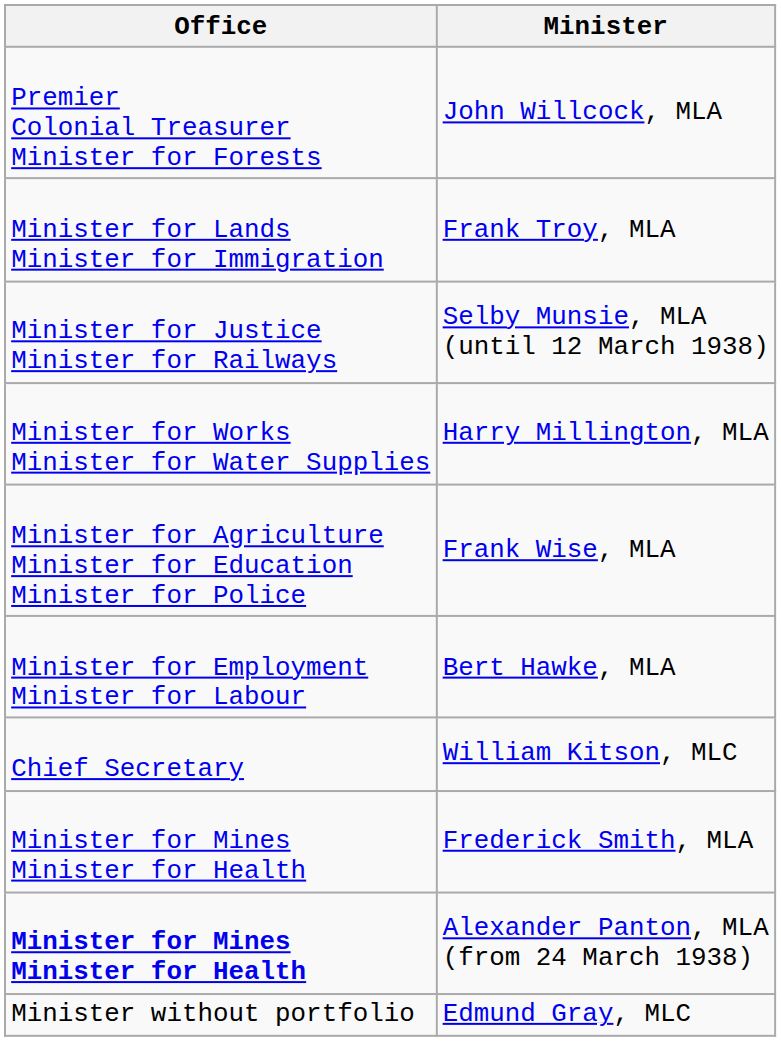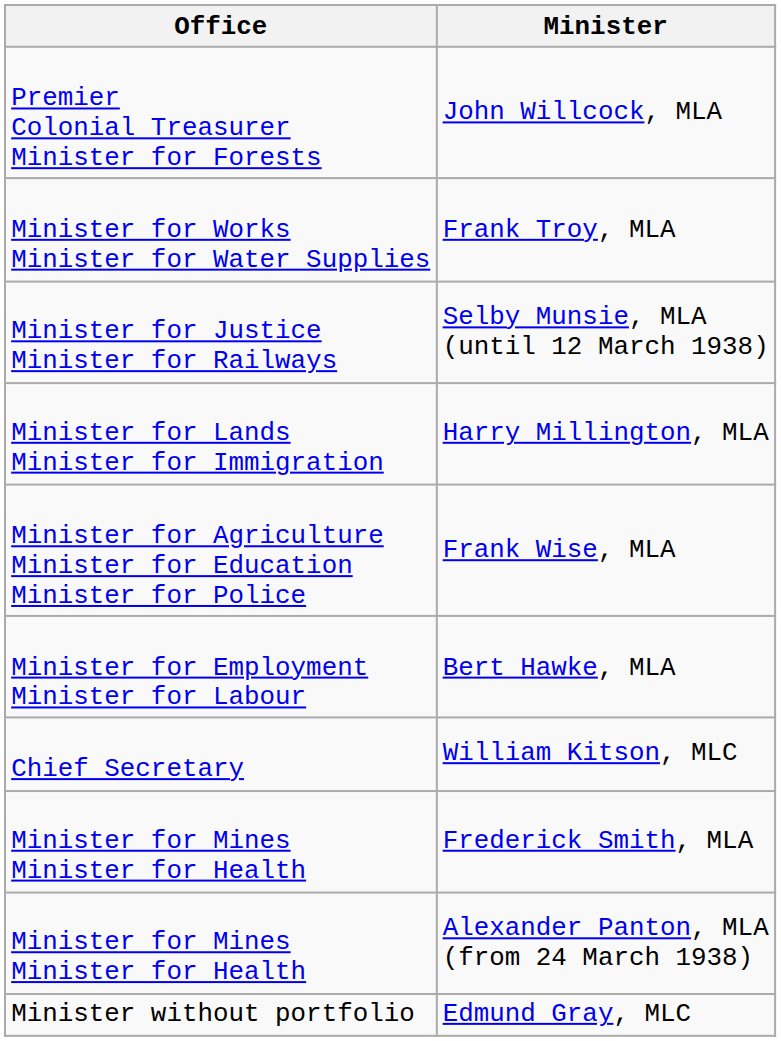Frank Troy, MLA | Office: Minister for Lands Minister for Immigration -> Minister for Works Minister for Water Supplies
Harry Millington, MLA | Office: Minister for Works Minister for Water Supplies -> Minister for Lands Minister for Immigration
Alexander Panton, MLA (from 24 March 1938) | Office: bold -> normal
